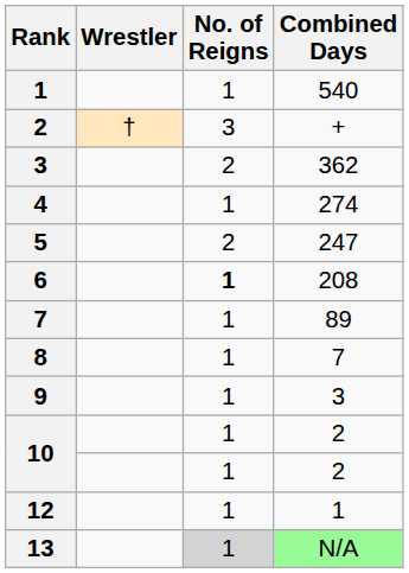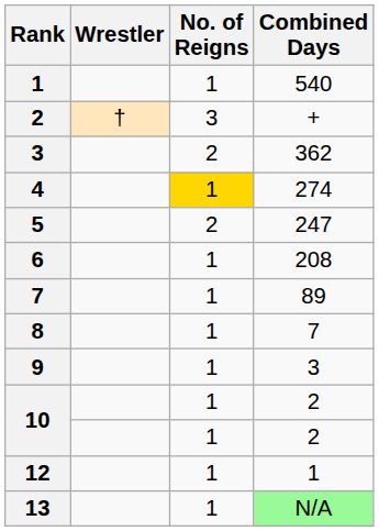4 | No. of Reigns: no background -> gold background
6 | No. of Reigns: bold -> normal
13 | No. of Reigns: lightgrey background -> no background
